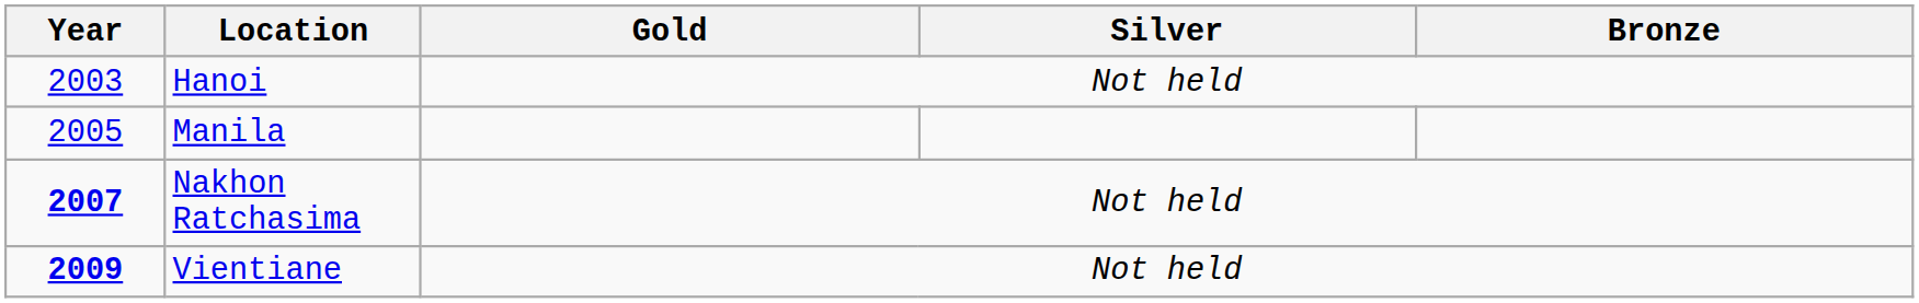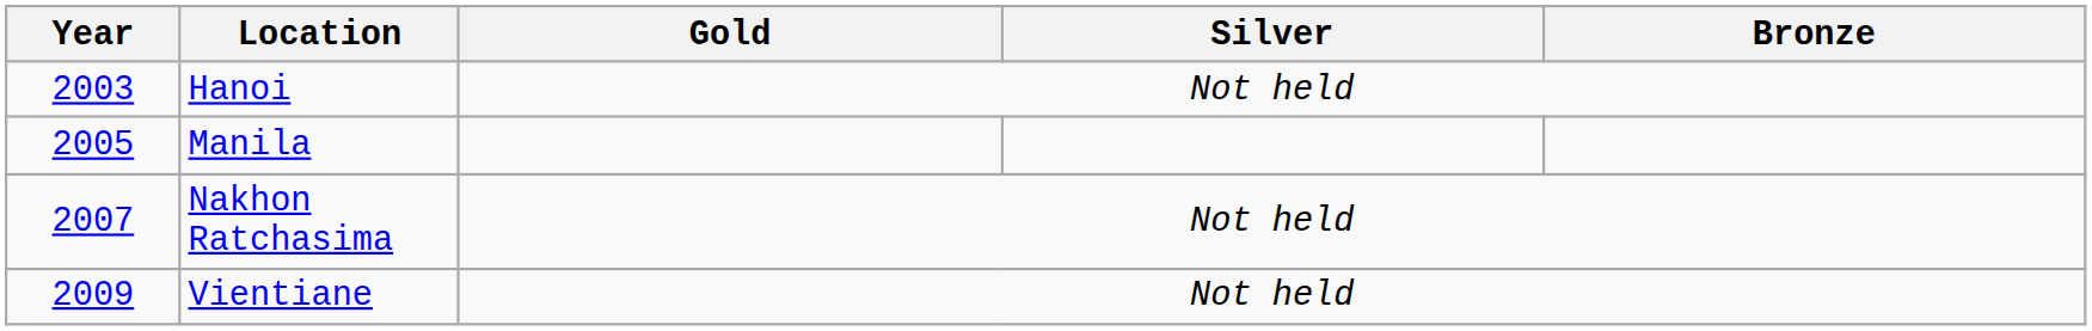Nakhon Ratchasima | Year: bold -> normal
Vientiane | Year: bold -> normal
